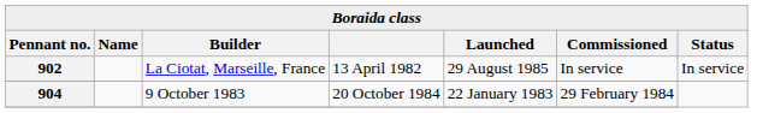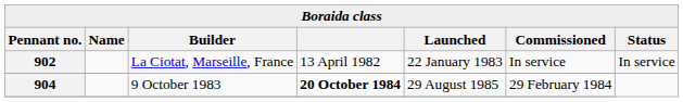902 | Launched: 29 August 1985 -> 22 January 1983
904 | column 4: normal -> bold
904 | Launched: 22 January 1983 -> 29 August 1985
